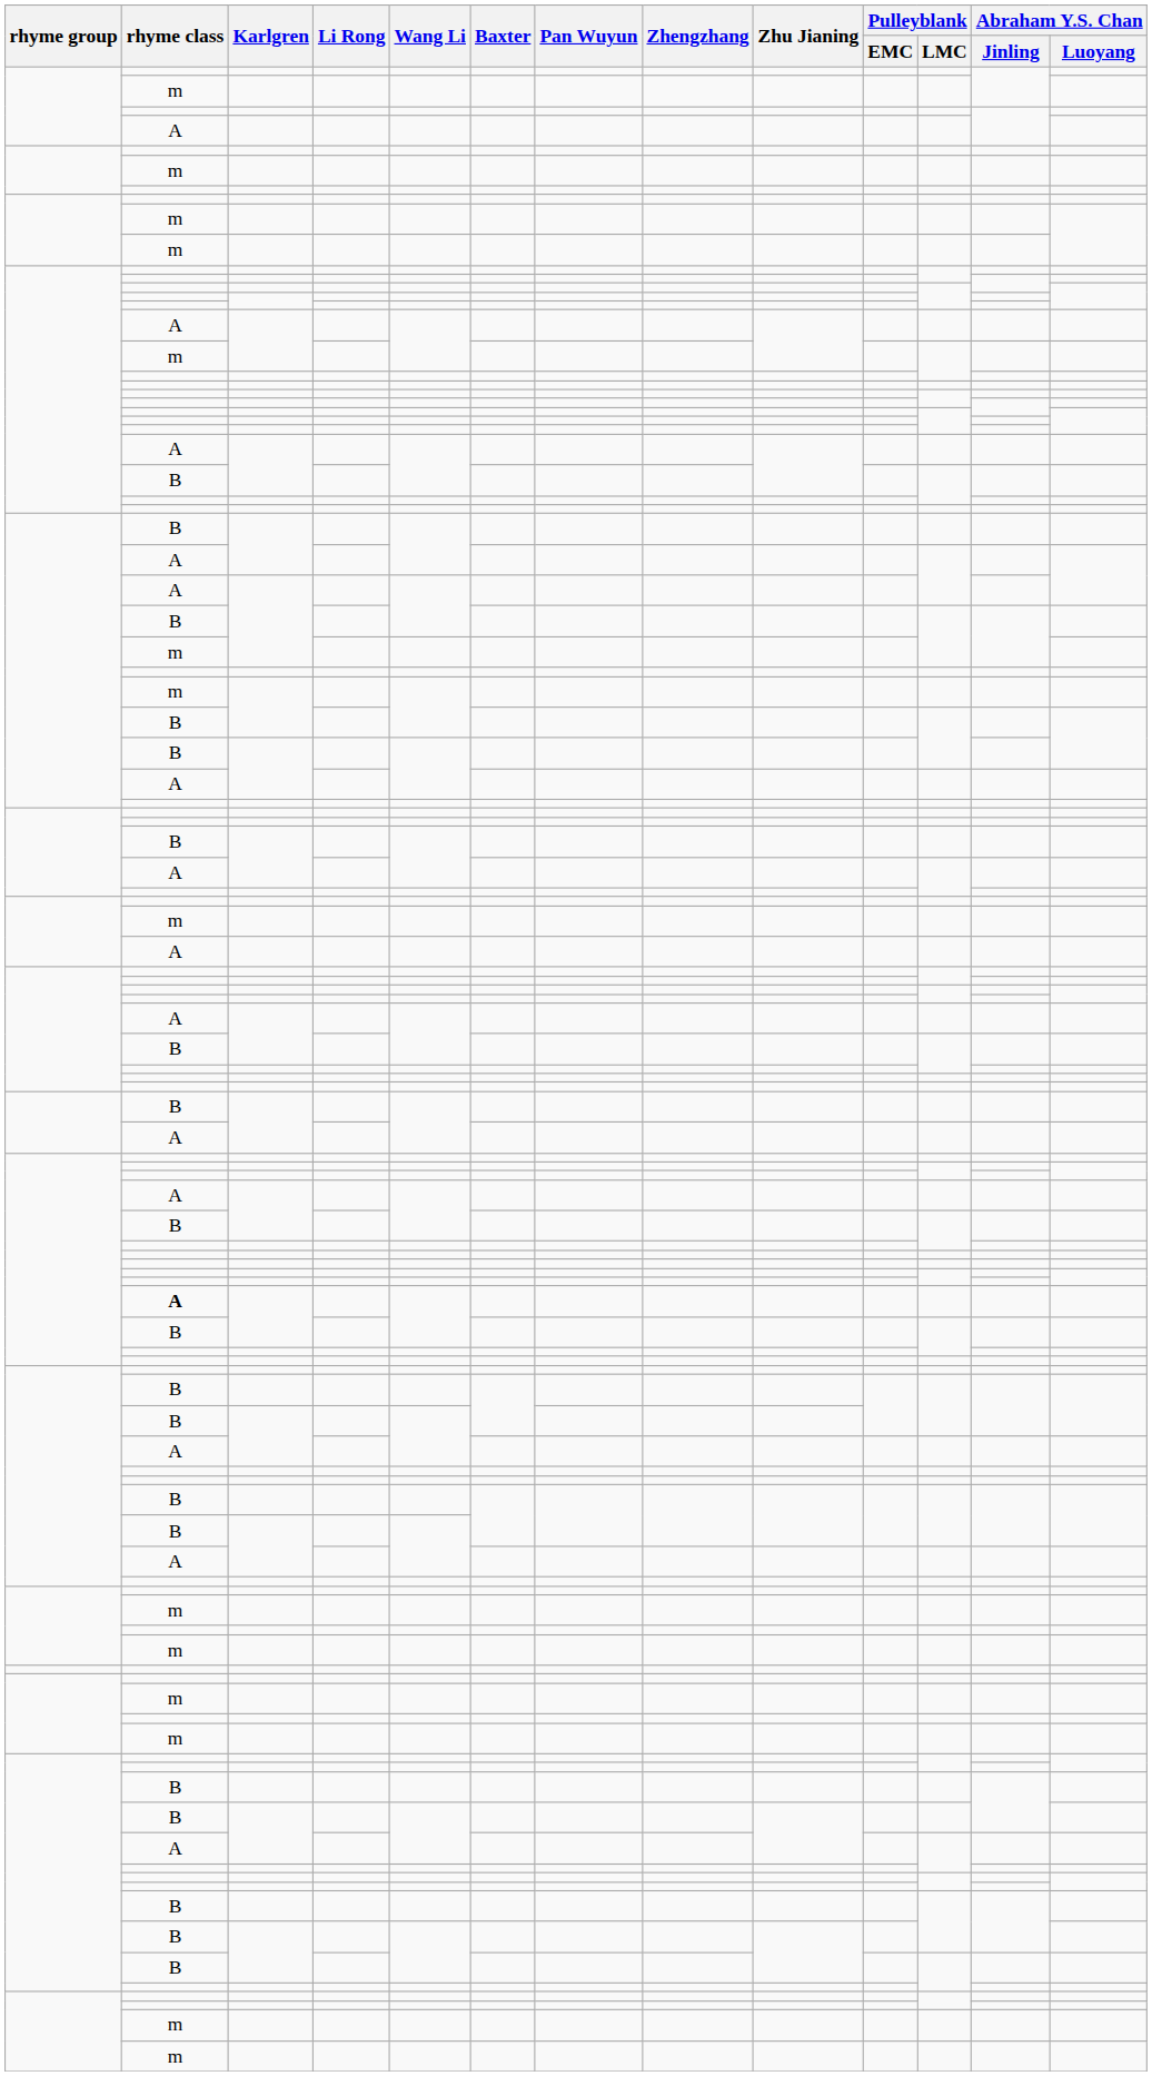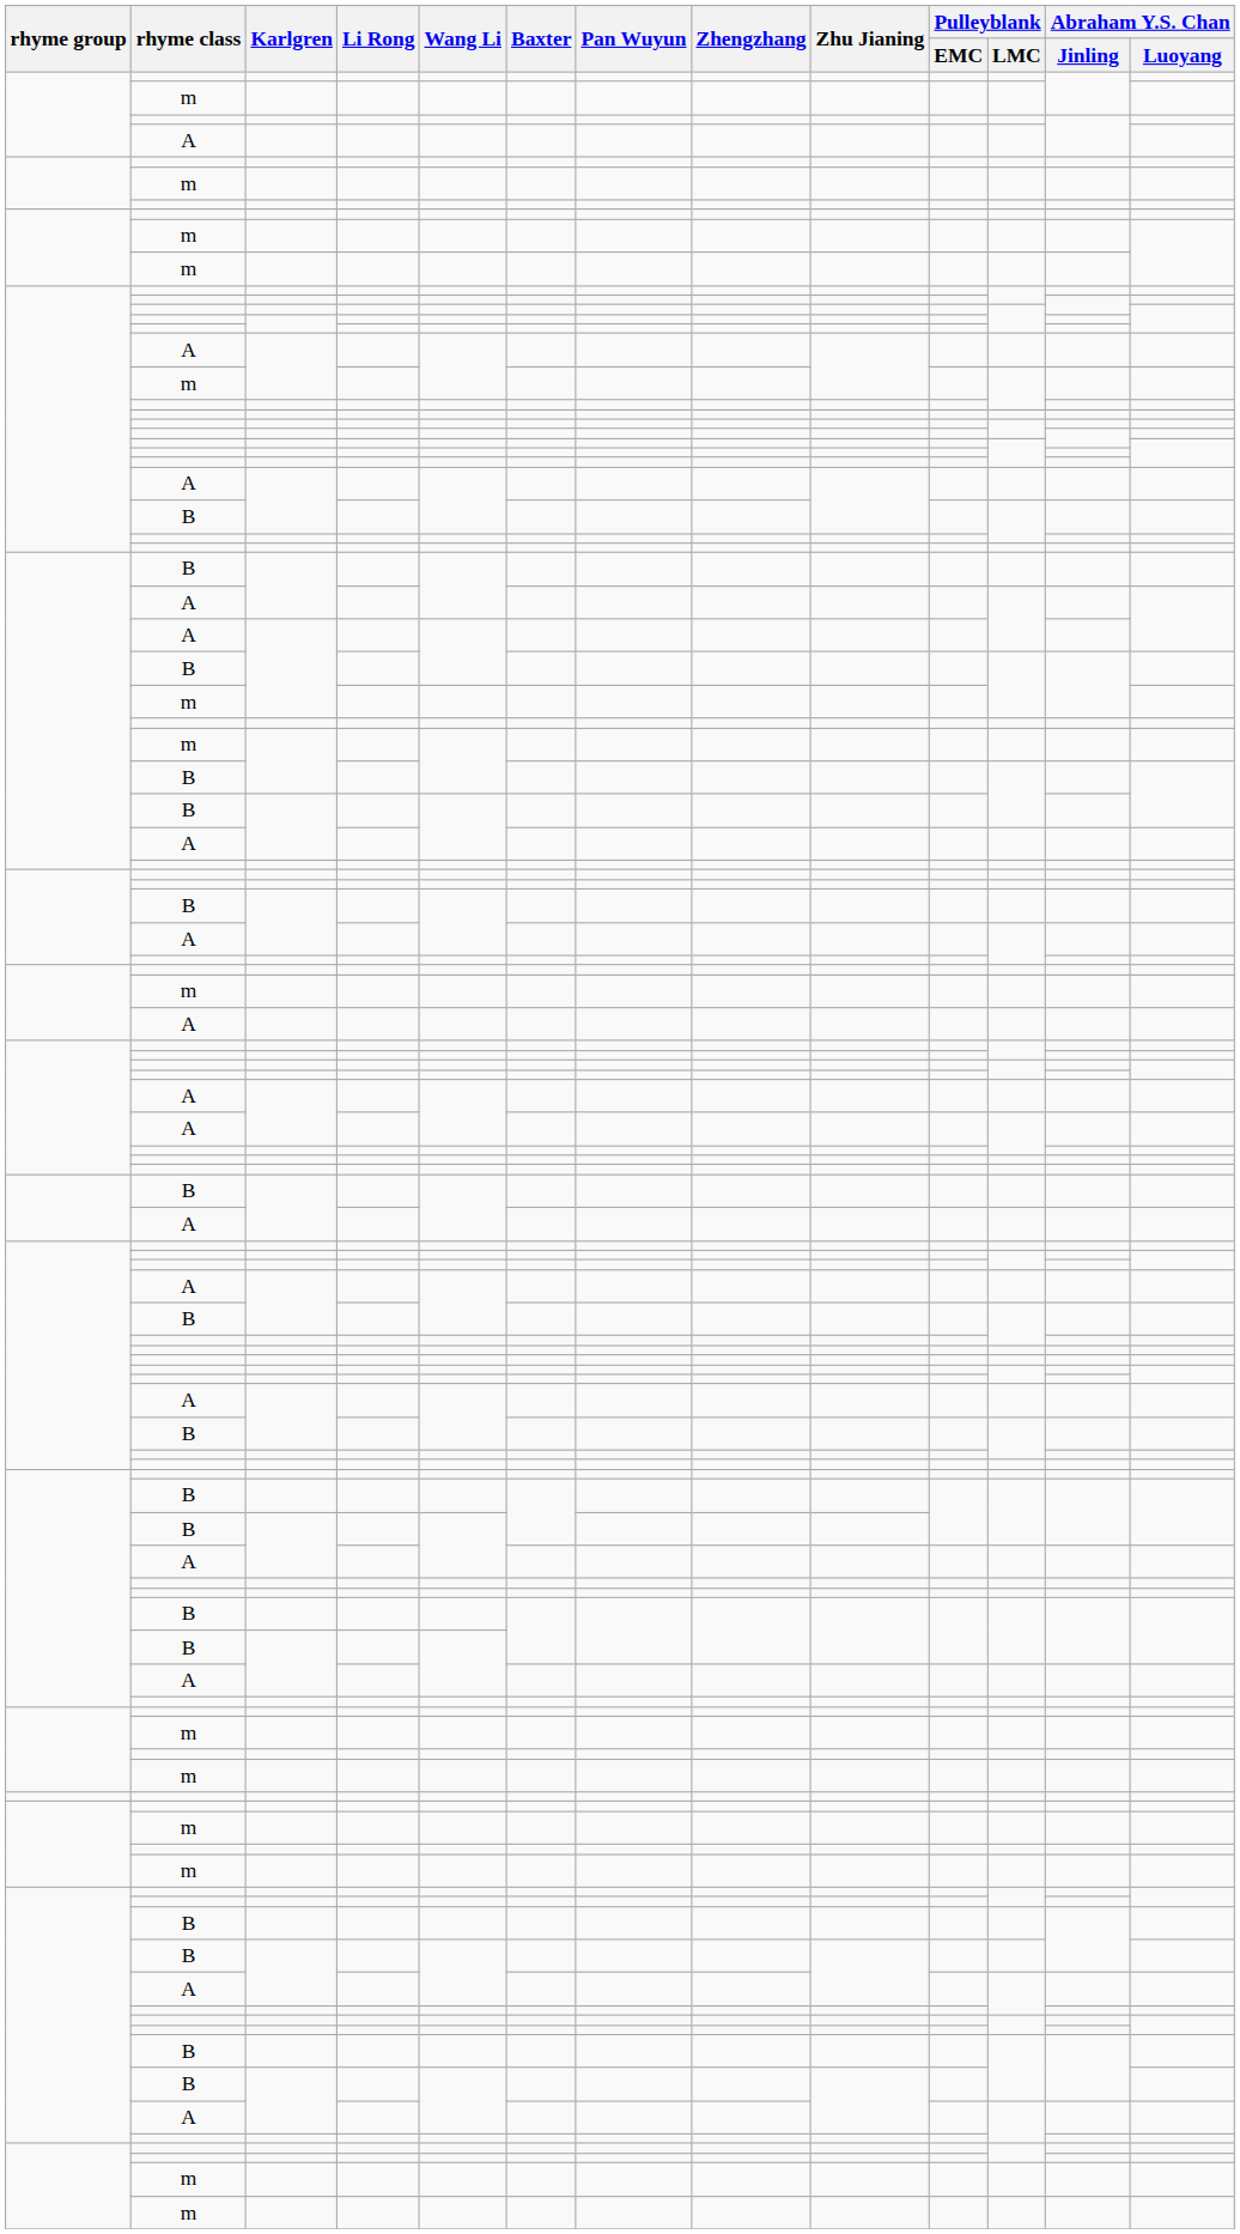row 55 | rhyme class: B -> A
row 71 | rhyme class: bold -> normal
row 104 | rhyme class: B -> A
